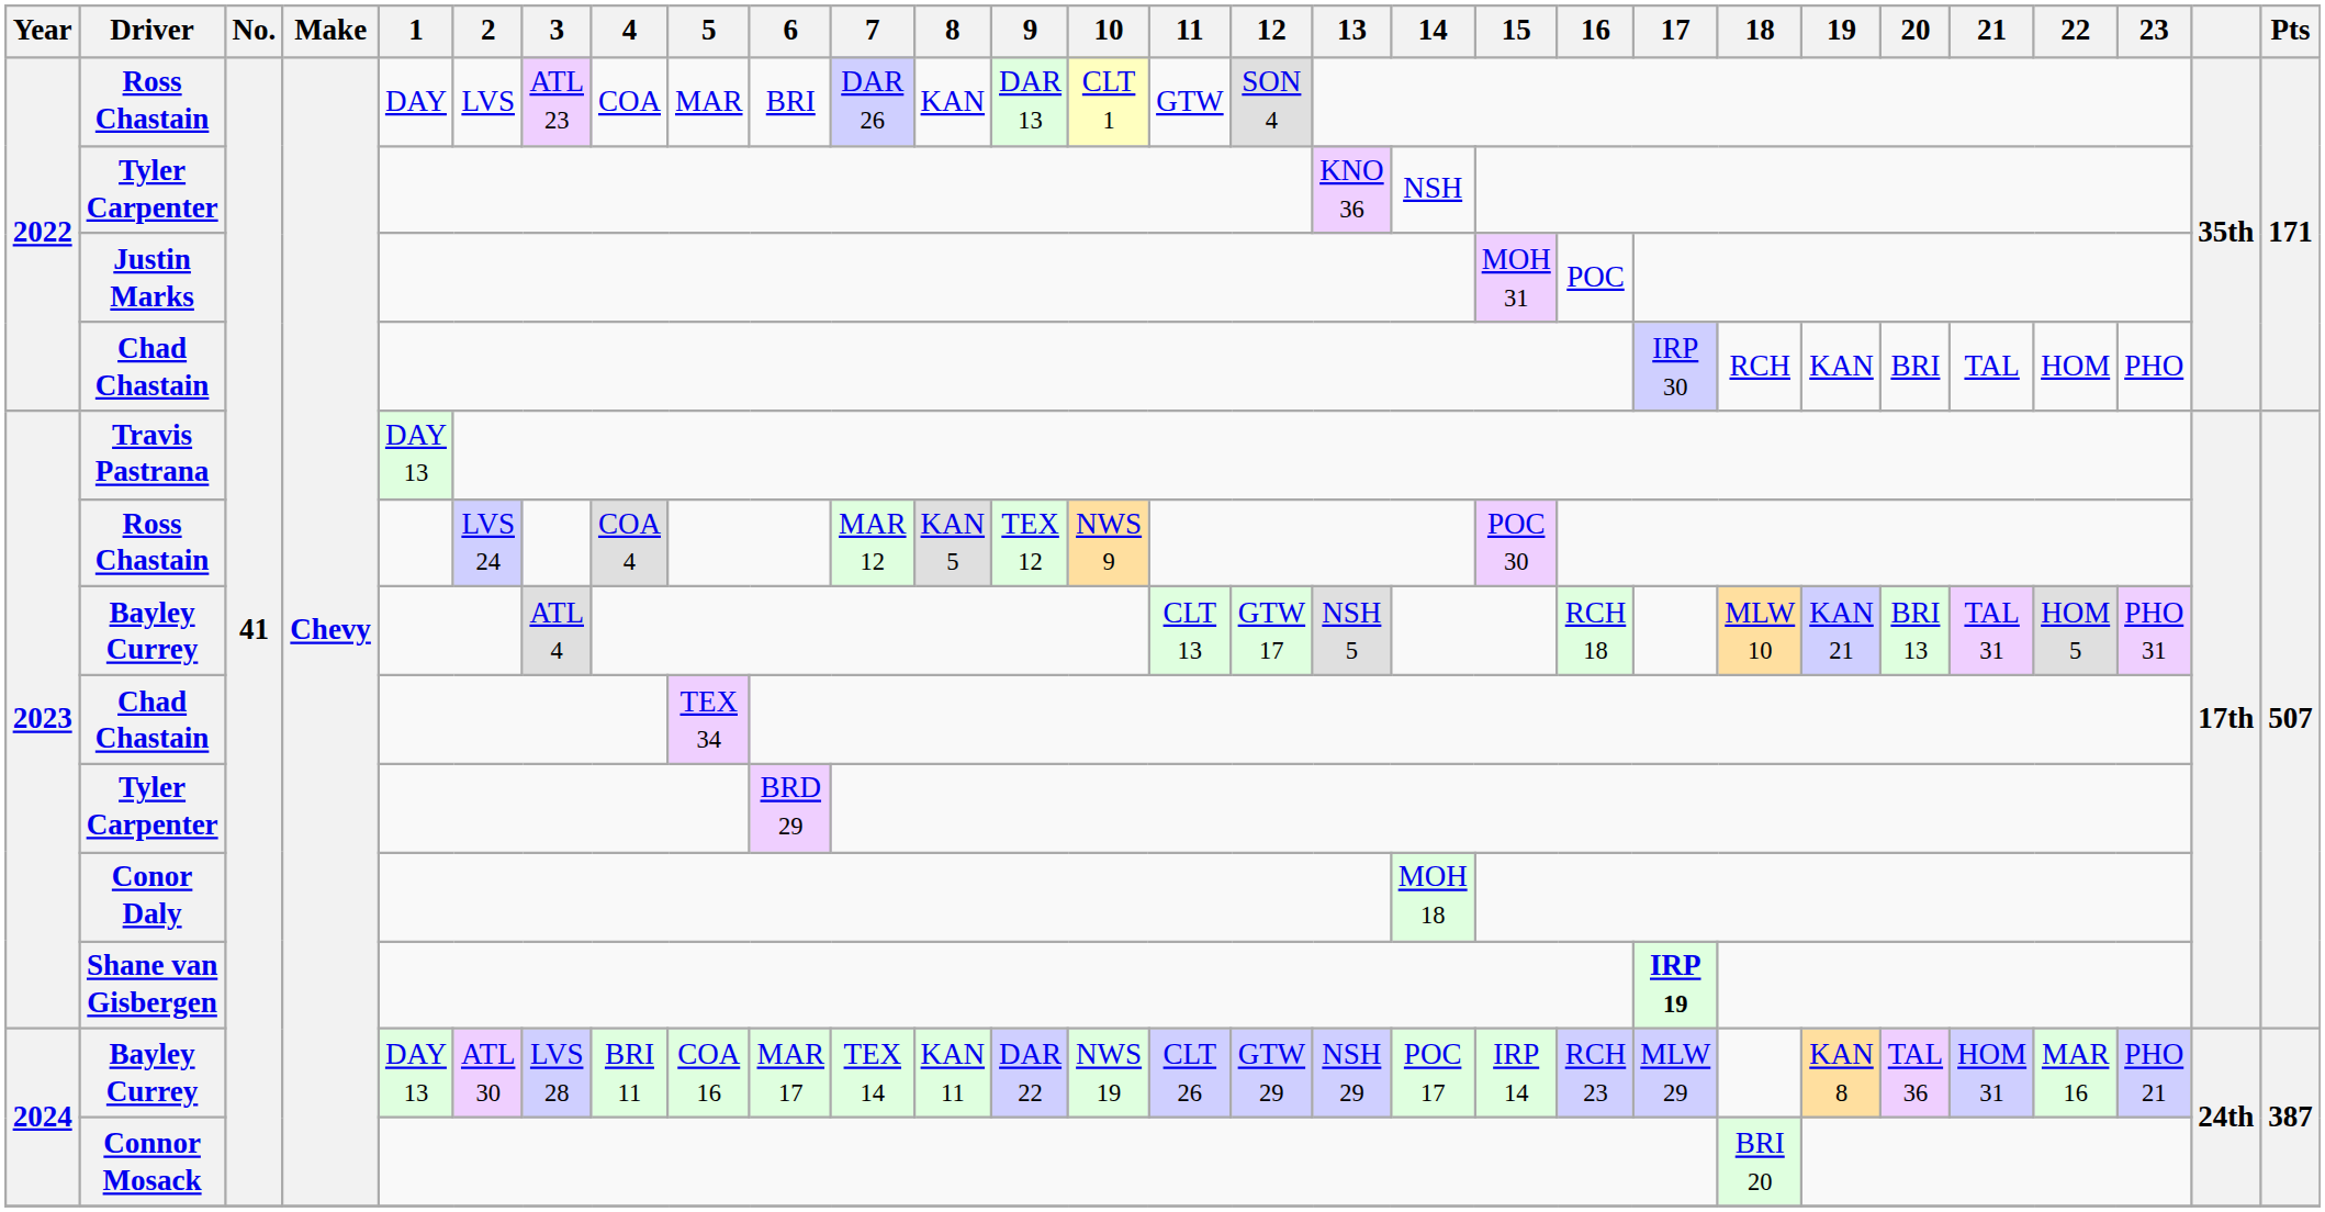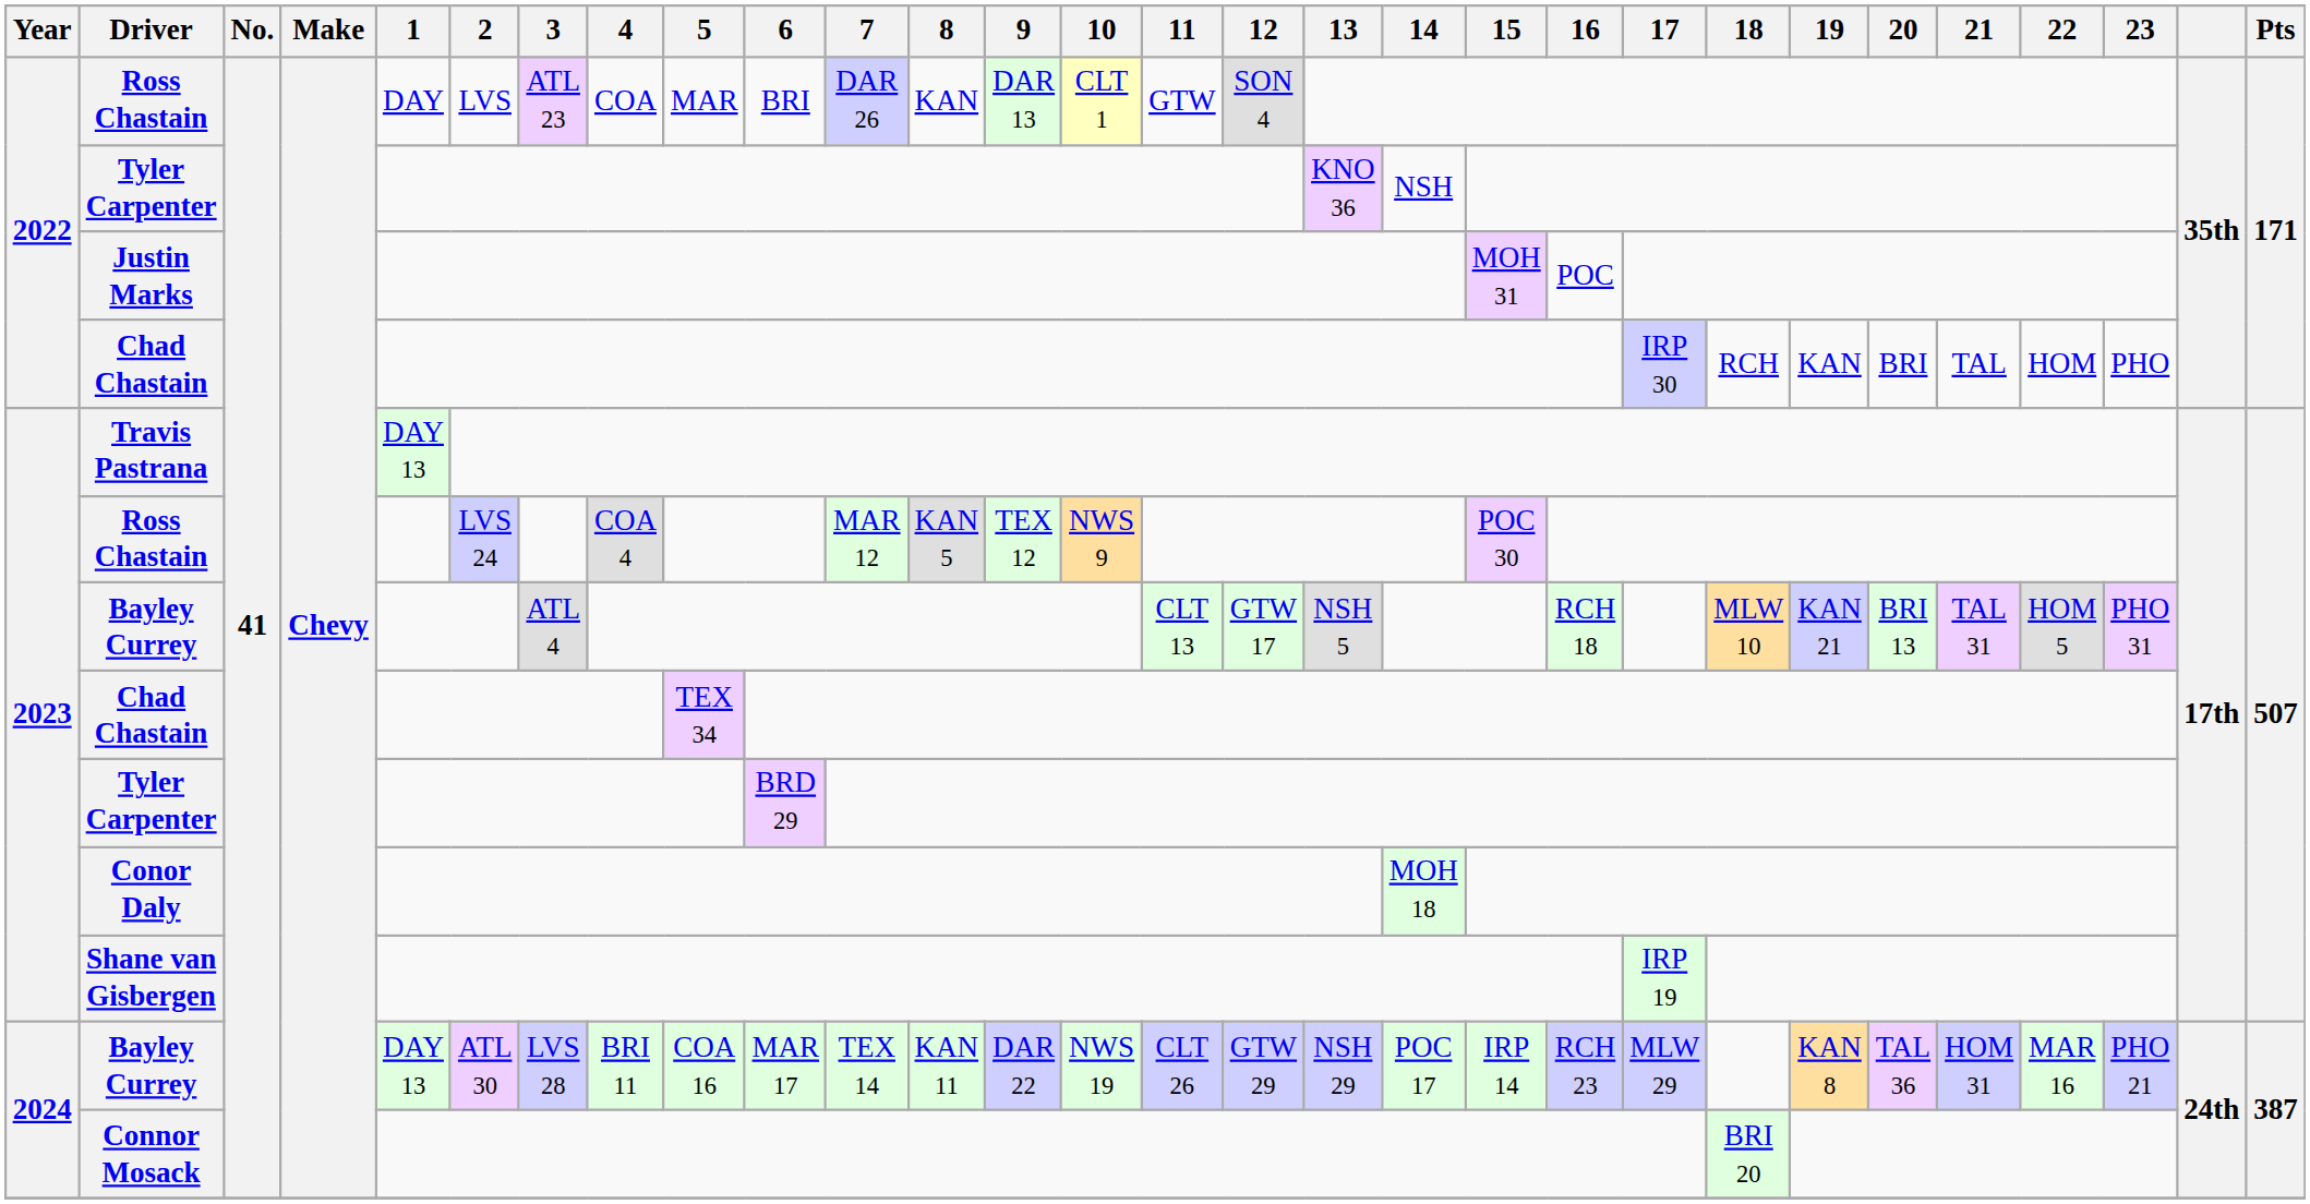Shane van Gisbergen | 17: bold -> normal
